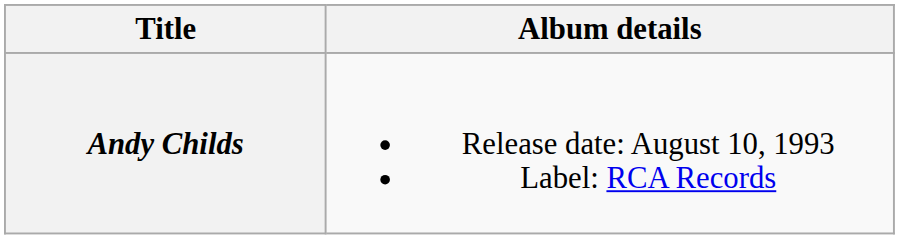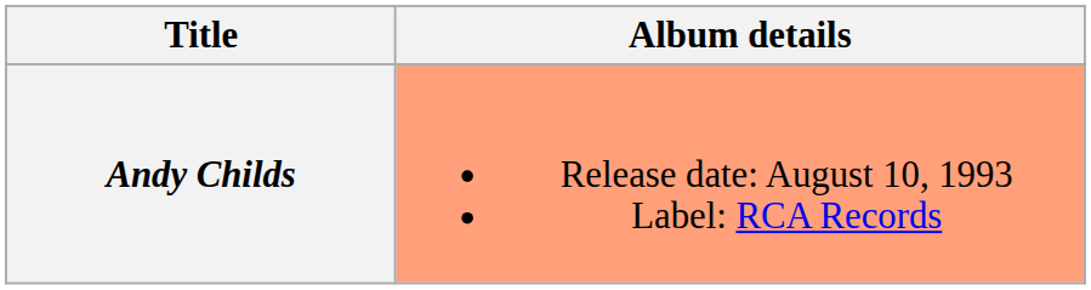Andy Childs | Album details: no background -> lightsalmon background
